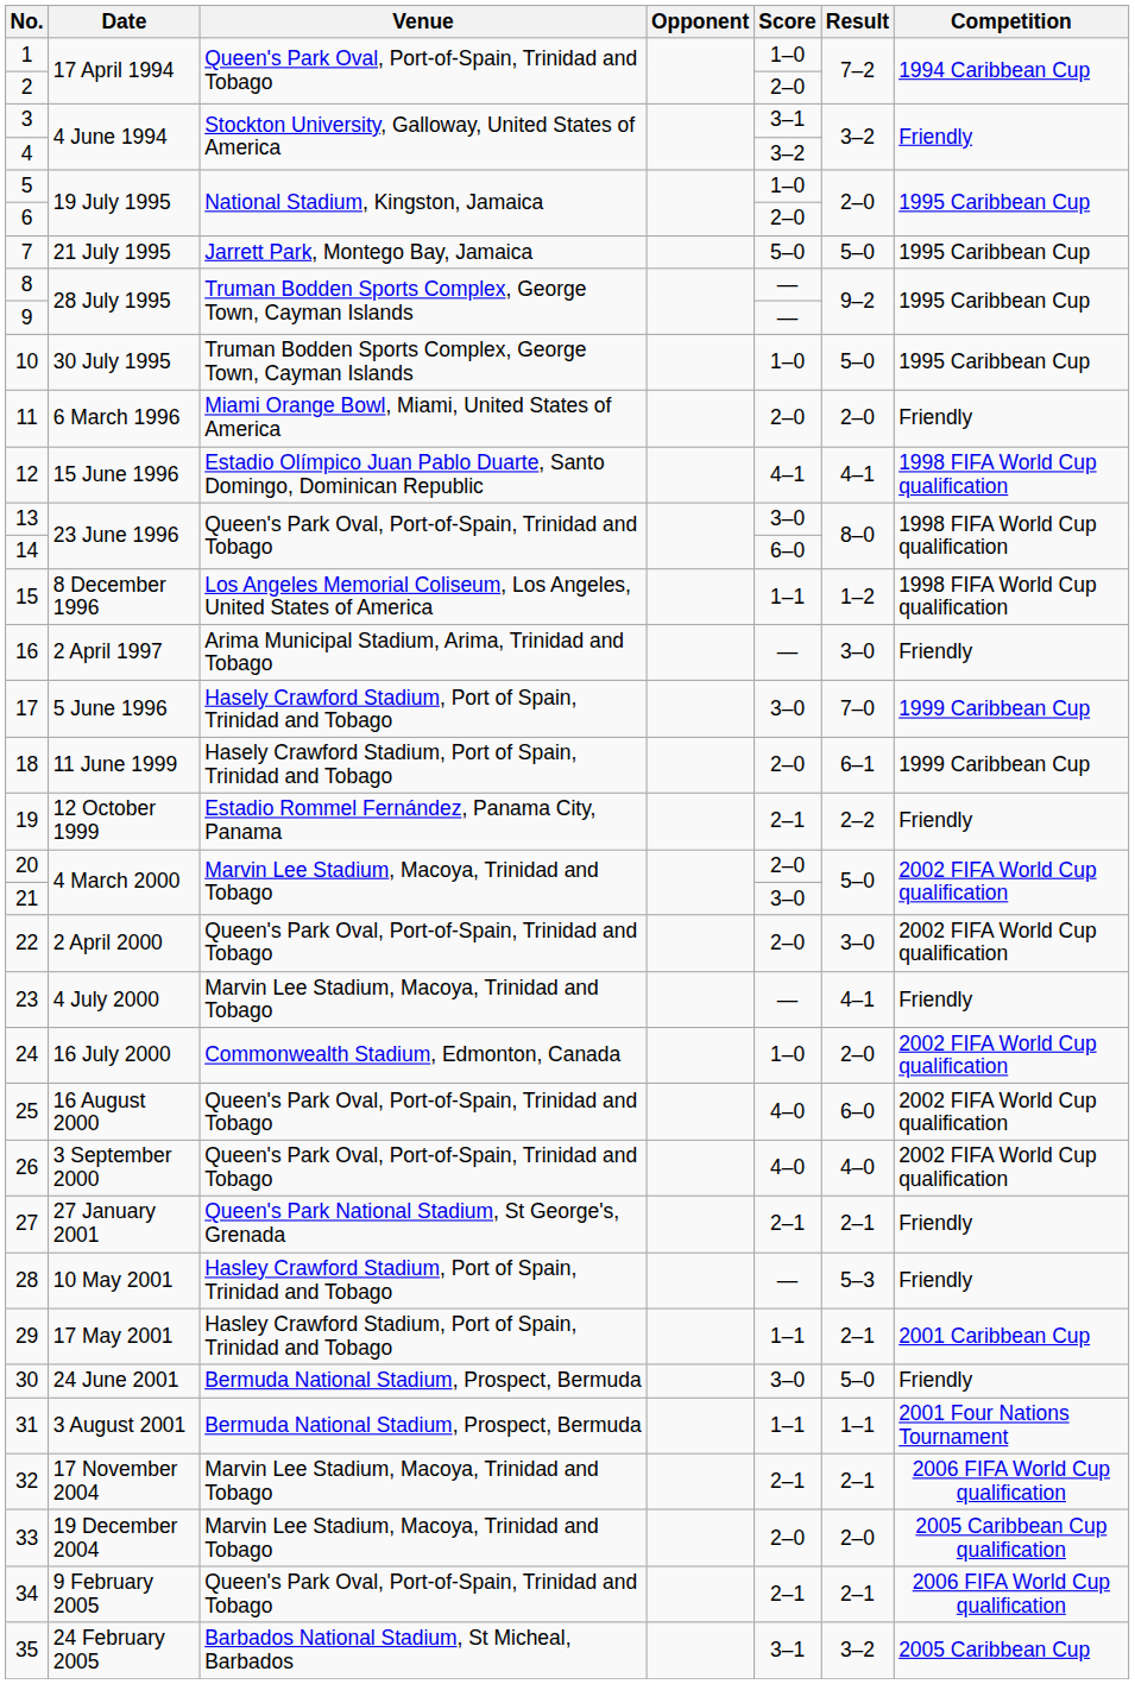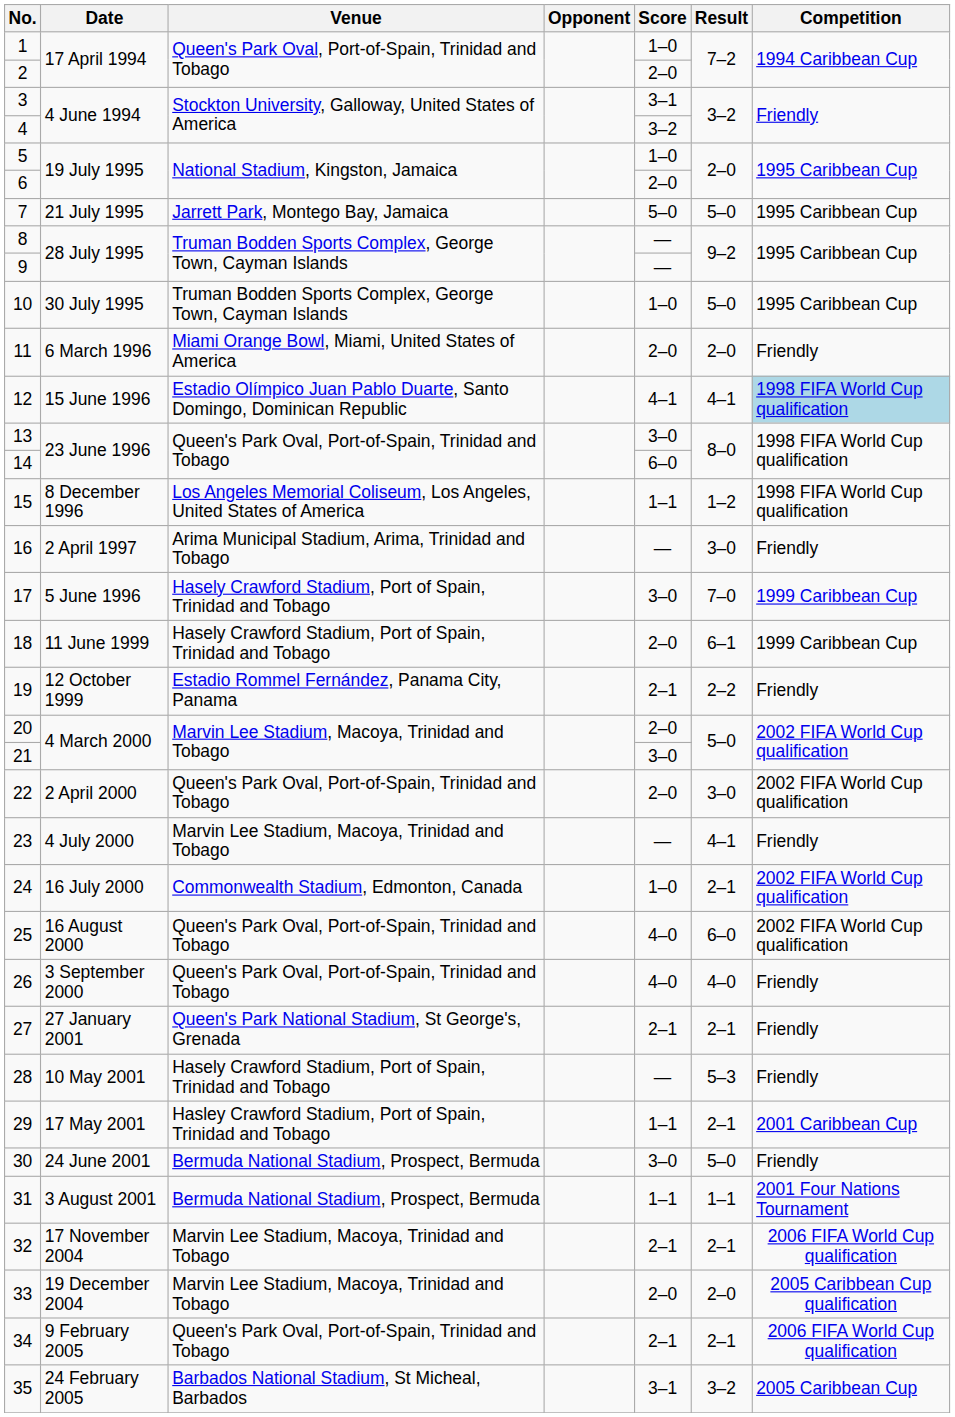12 | Competition: no background -> lightblue background
24 | Result: 2–0 -> 2–1
26 | Competition: 2002 FIFA World Cup qualification -> Friendly
28 | Venue: Hasley Crawford Stadium, Port of Spain, Trinidad and Tobago -> Hasely Crawford Stadium, Port of Spain, Trinidad and Tobago
